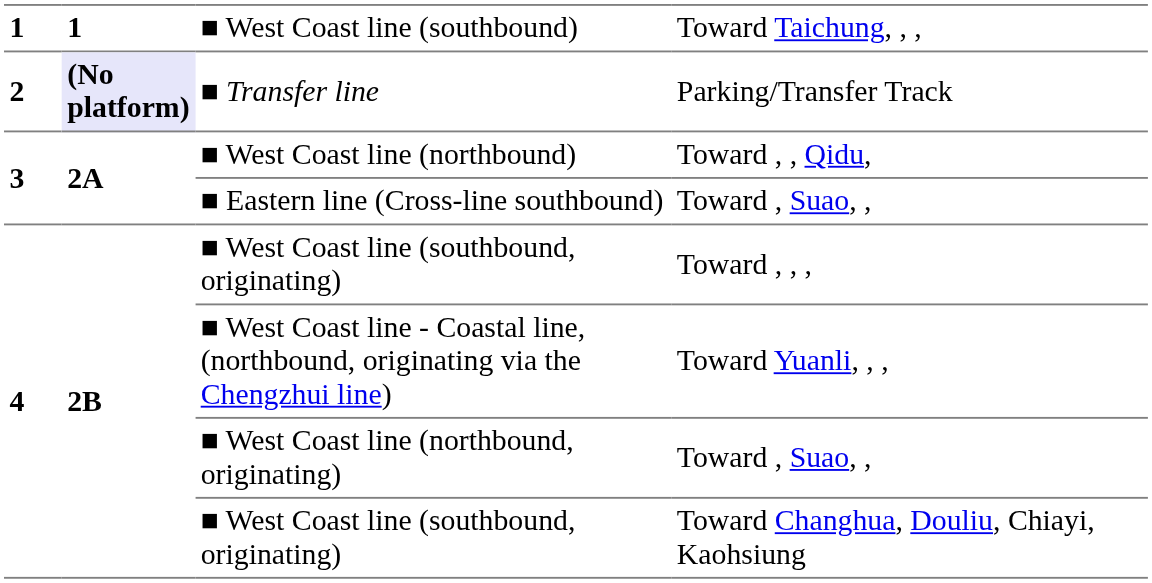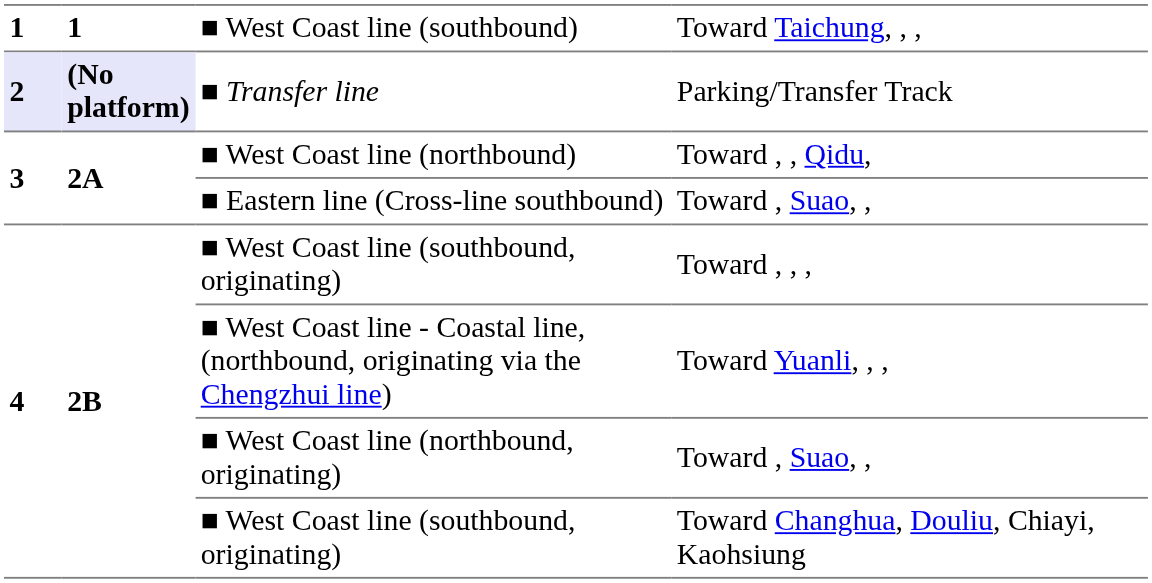■ Transfer line | column 1: no background -> lavender background
